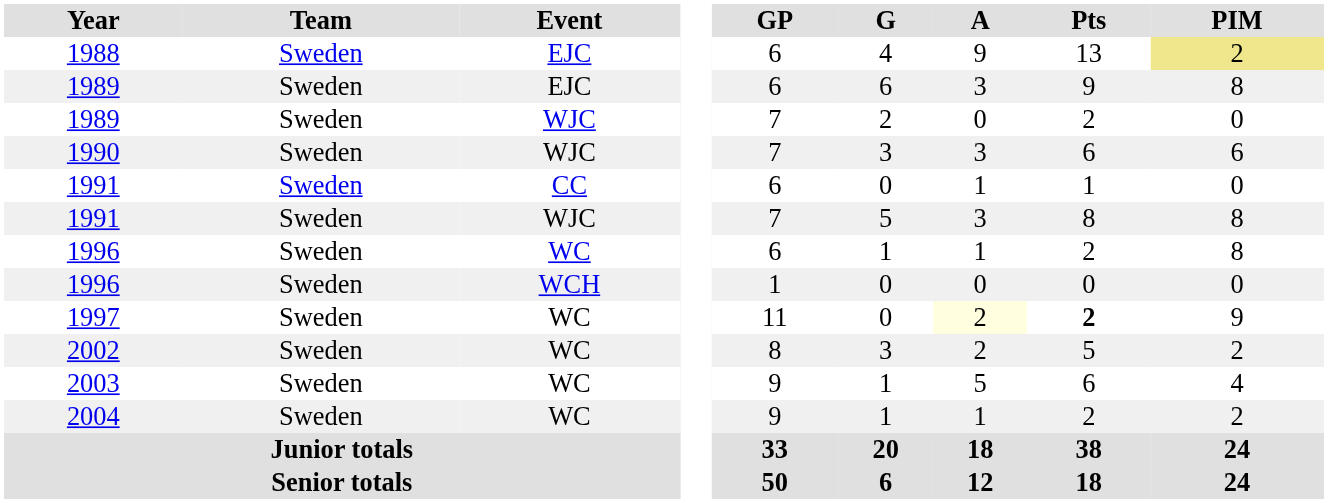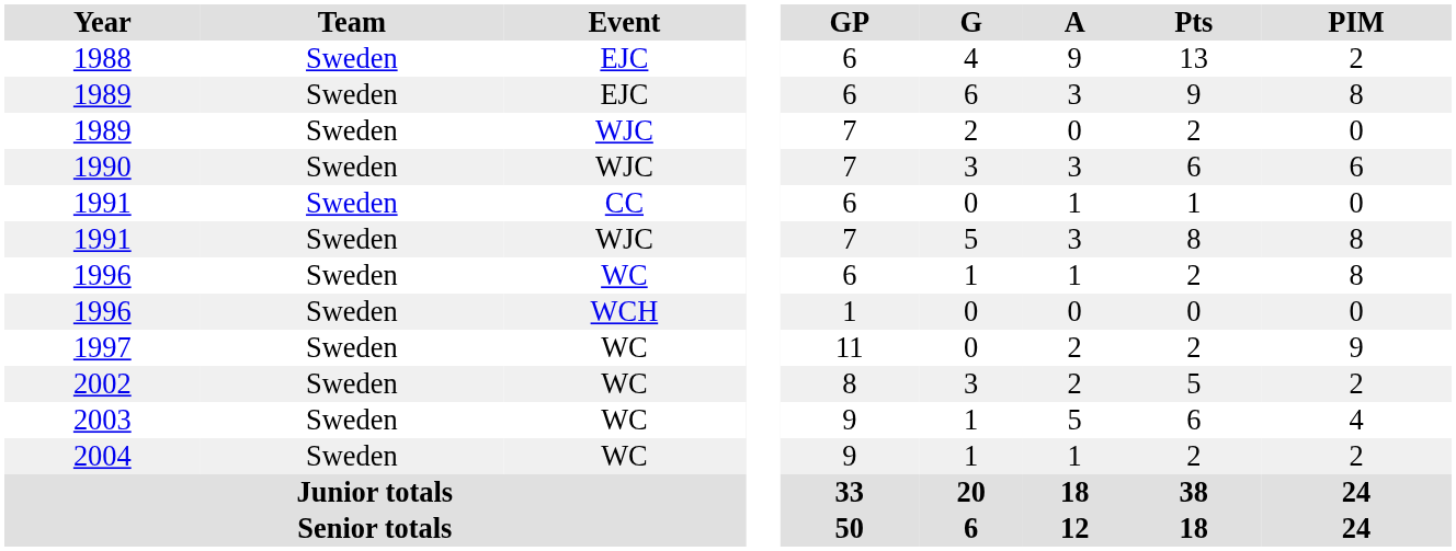1988 | PIM: khaki background -> no background
1997 | A: lightyellow background -> no background
1997 | Pts: bold -> normal
